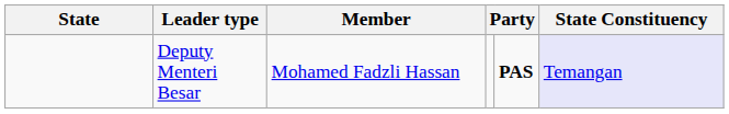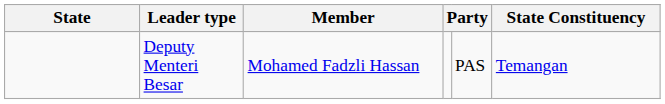Deputy Menteri Besar | column 5: bold -> normal
Deputy Menteri Besar | State Constituency: lavender background -> no background
